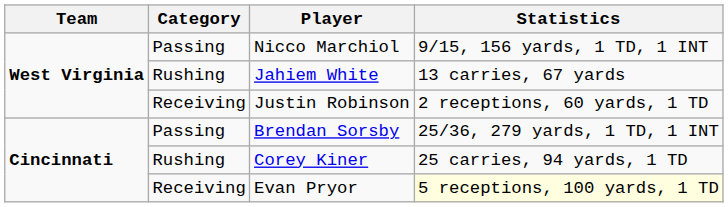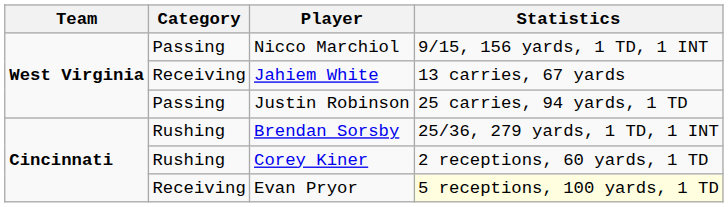Jahiem White | Category: Rushing -> Receiving
Justin Robinson | Category: Receiving -> Passing
Justin Robinson | Statistics: 2 receptions, 60 yards, 1 TD -> 25 carries, 94 yards, 1 TD
Brendan Sorsby | Category: Passing -> Rushing
Corey Kiner | Statistics: 25 carries, 94 yards, 1 TD -> 2 receptions, 60 yards, 1 TD
